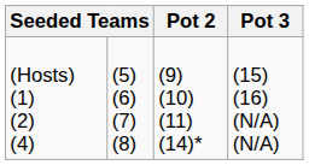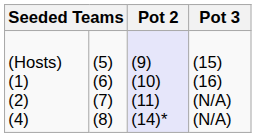(Hosts) (1) (2) (4) | Pot 2: no background -> lavender background
